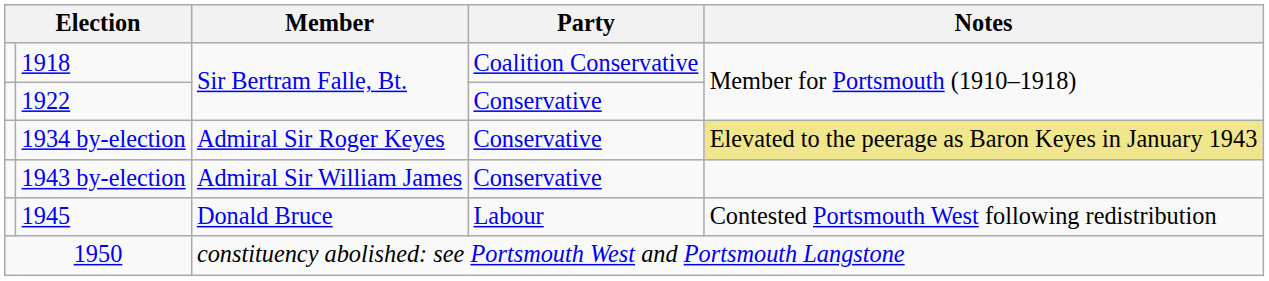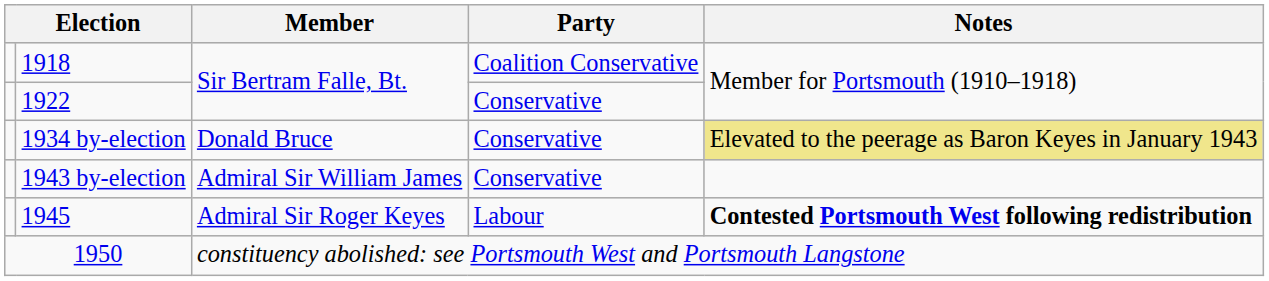1934 by-election | Member: Admiral Sir Roger Keyes -> Donald Bruce
1945 | Member: Donald Bruce -> Admiral Sir Roger Keyes
1945 | Notes: normal -> bold
